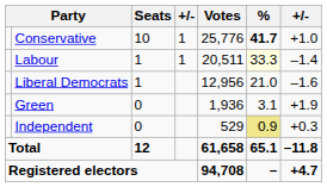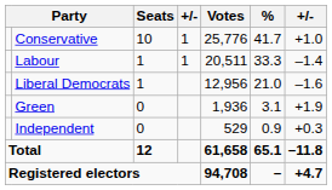Conservative | %: bold -> normal
Labour | %: lightyellow background -> no background
Independent | %: khaki background -> no background
